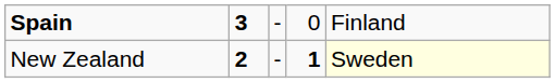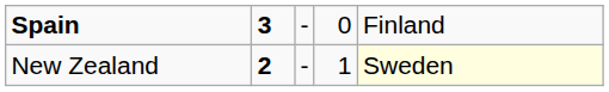New Zealand | column 4: bold -> normal
